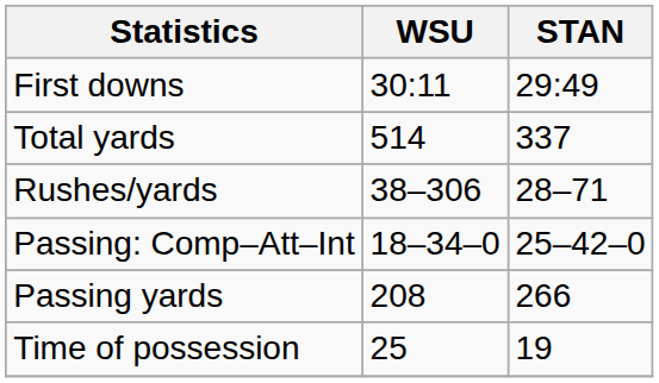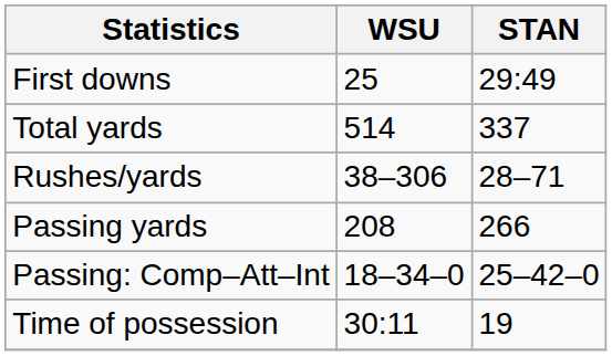First downs | WSU: 30:11 -> 25
rows swapped: Passing yards <-> Passing: Comp–Att–Int
Time of possession | WSU: 25 -> 30:11
